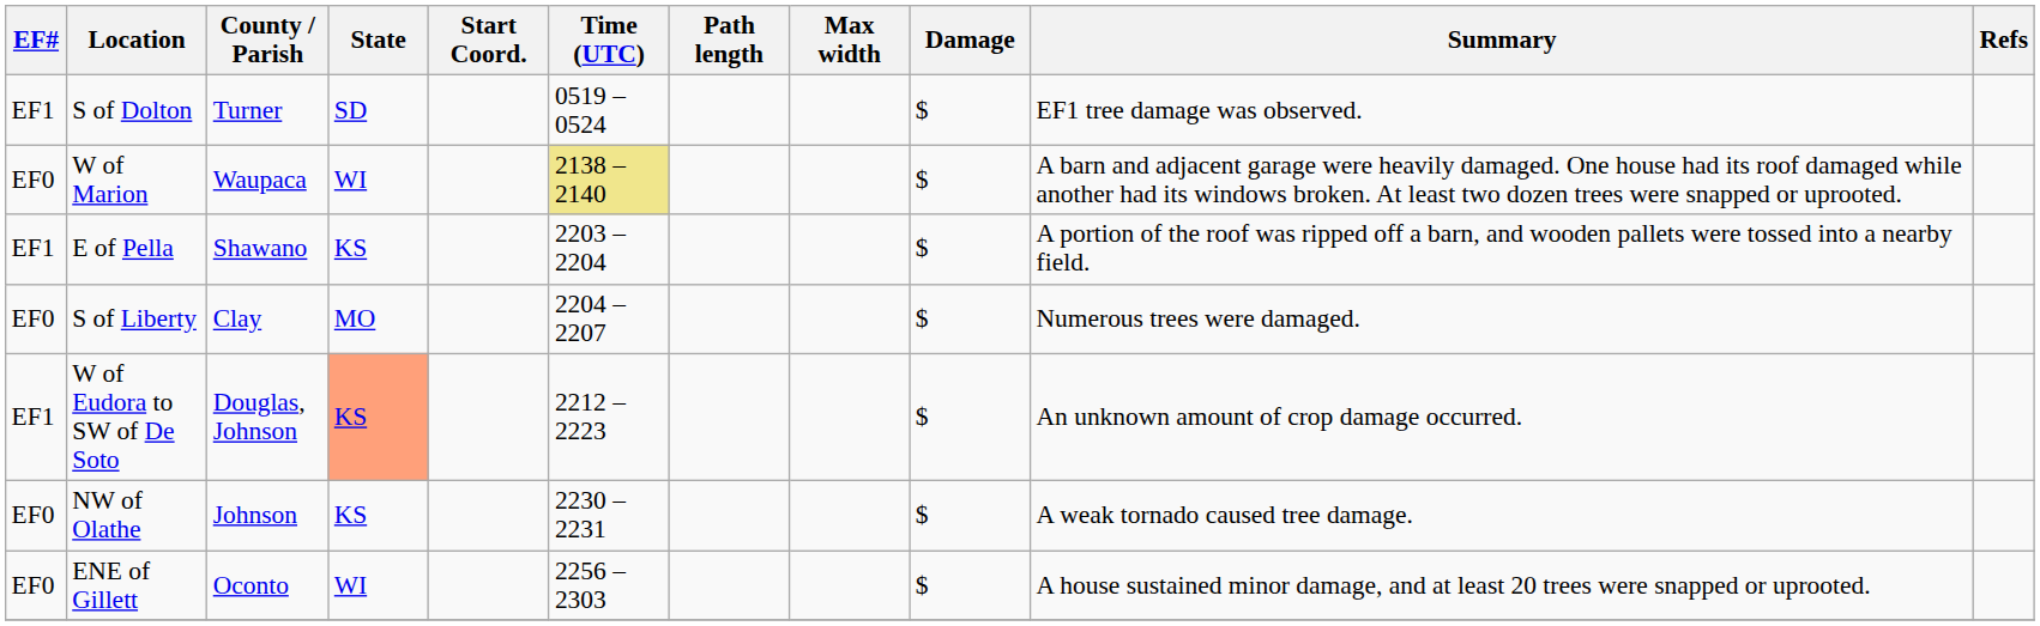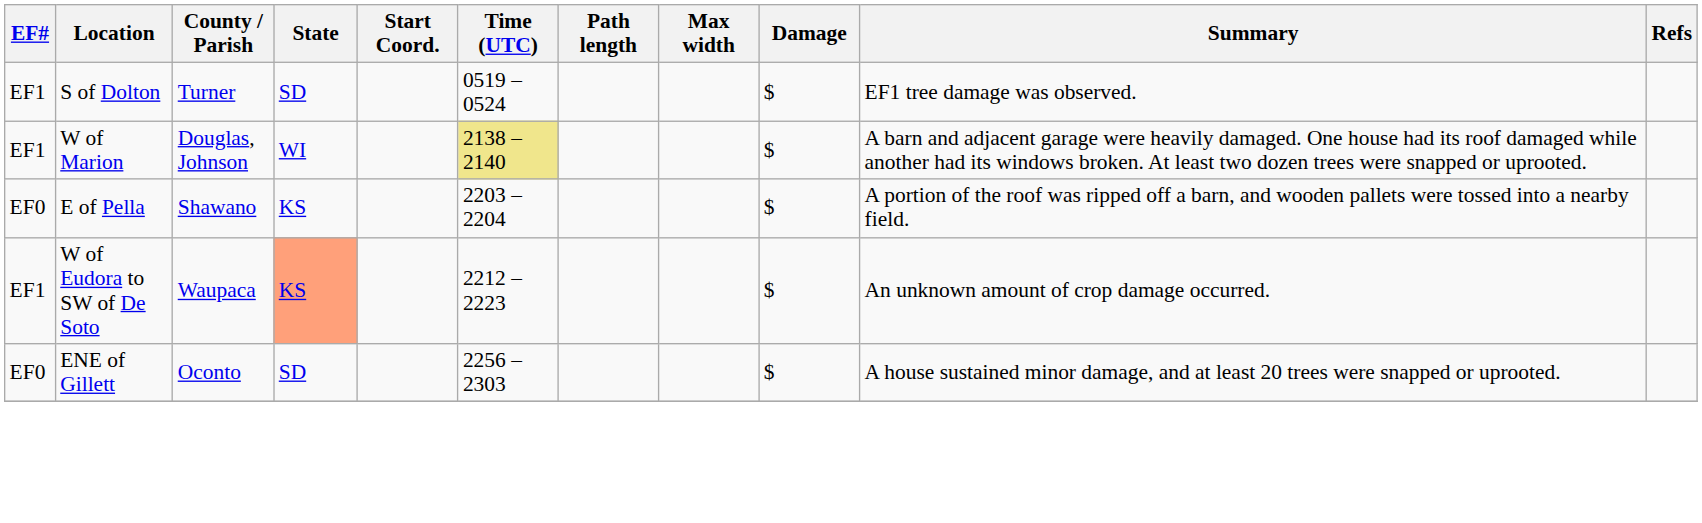W of Marion | EF#: EF0 -> EF1
W of Marion | County / Parish: Waupaca -> Douglas, Johnson
E of Pella | EF#: EF1 -> EF0
- row: EF0 | S of Liberty | Clay | MO | 2204 – 2207 | $ | Numerous trees were damaged.
W of Eudora to SW of De Soto | County / Parish: Douglas, Johnson -> Waupaca
- row: EF0 | NW of Olathe | Johnson | KS | 2230 – 2231 | $ | A weak tornado caused tree damage.
ENE of Gillett | State: WI -> SD
